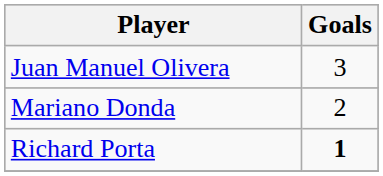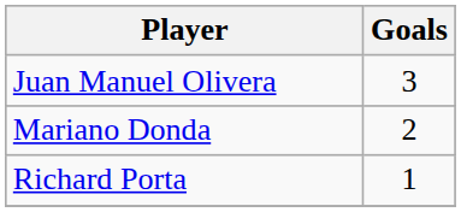Richard Porta | Goals: bold -> normal
